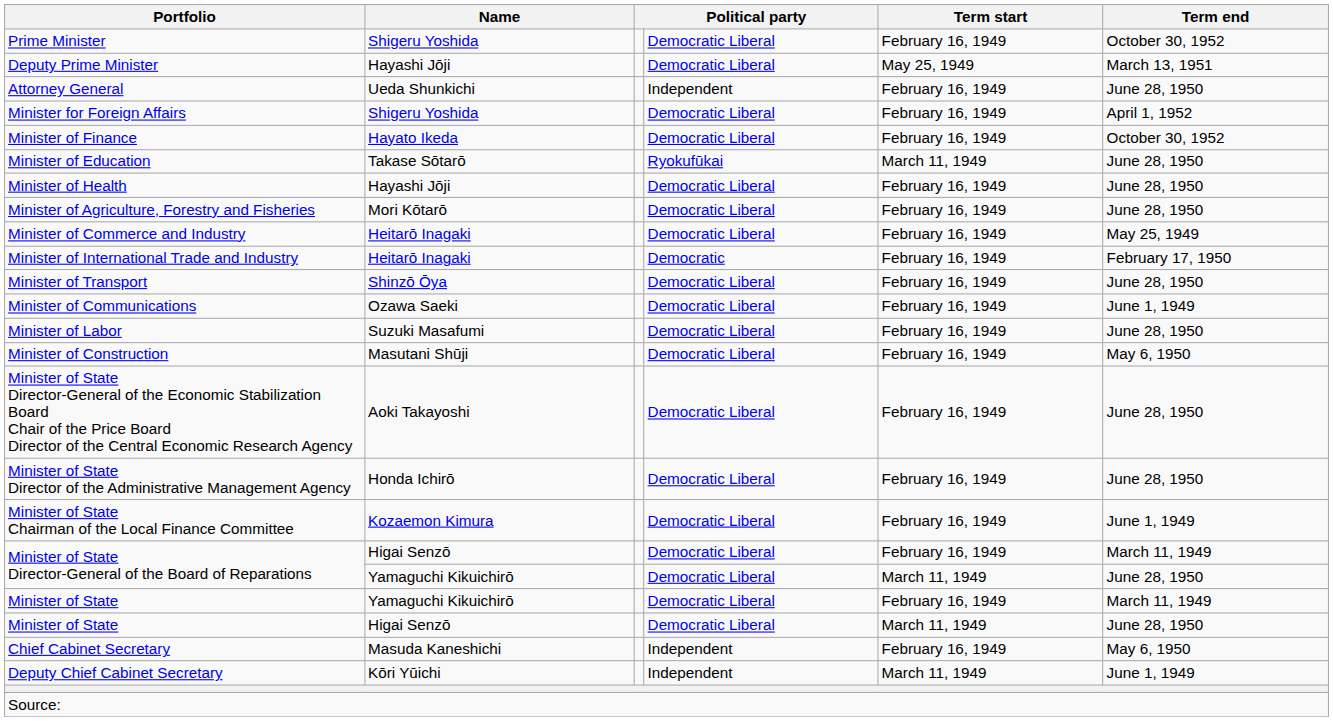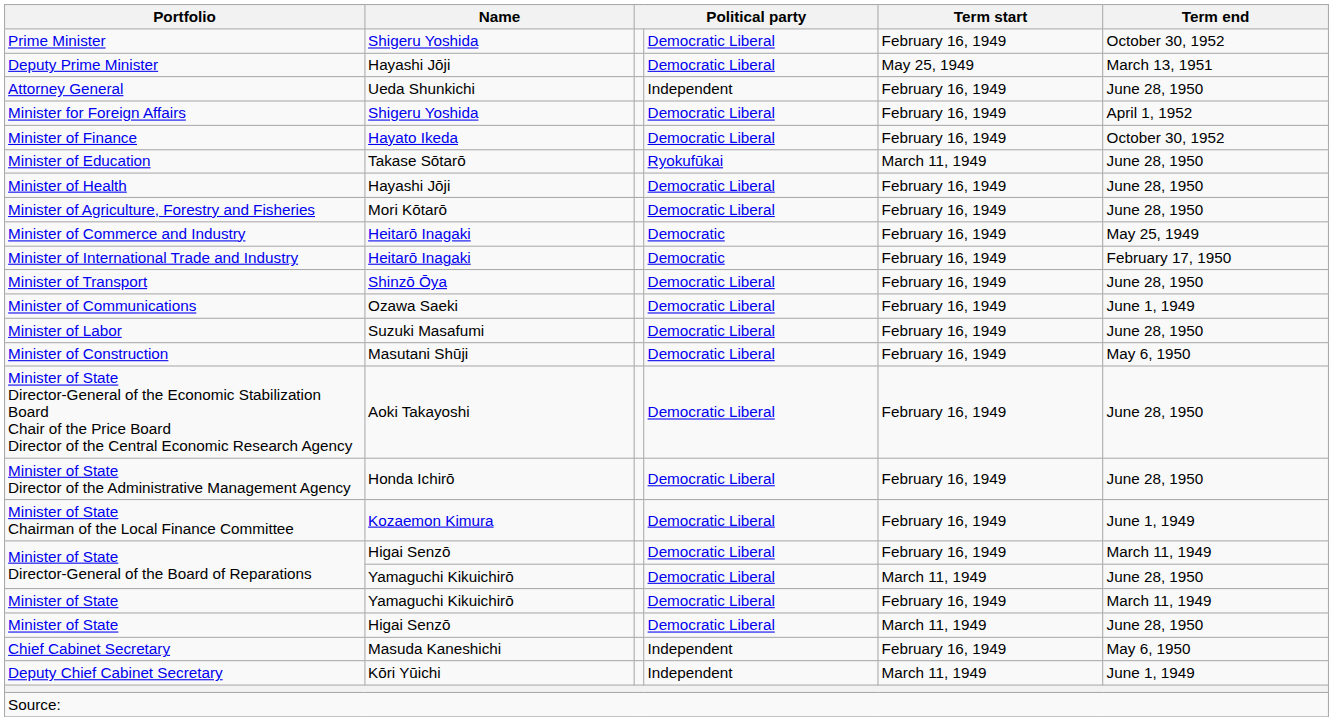Minister of Commerce and Industry | column 4: Democratic Liberal -> Democratic
